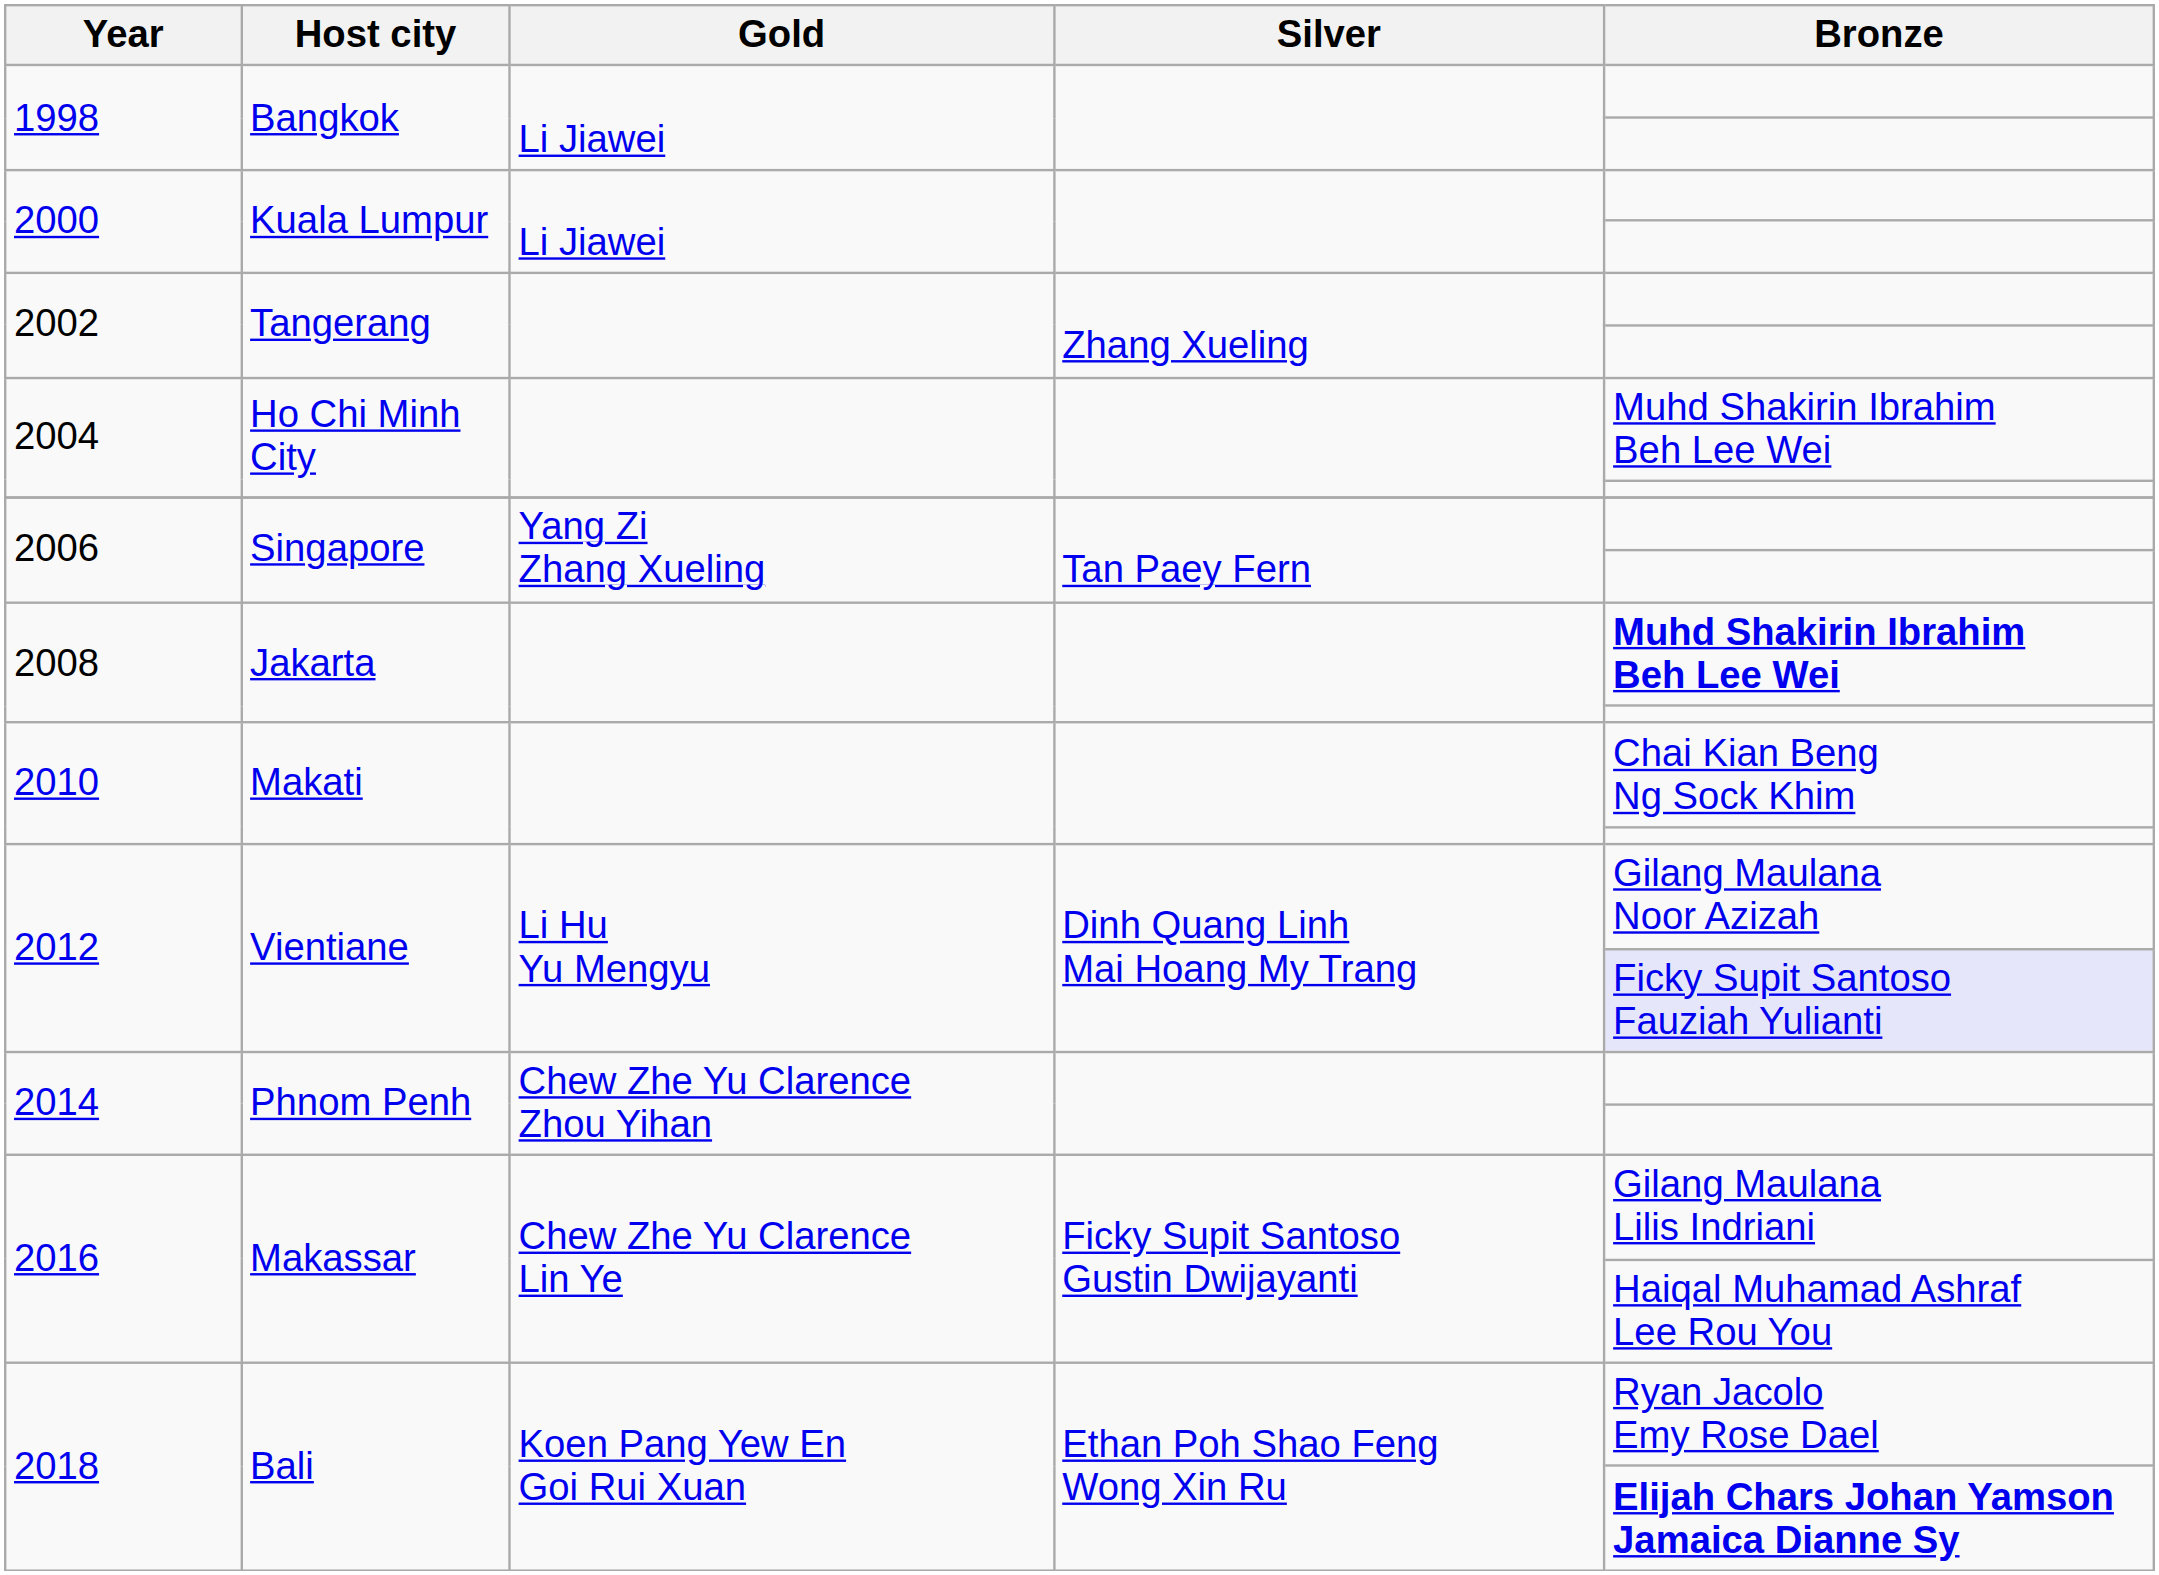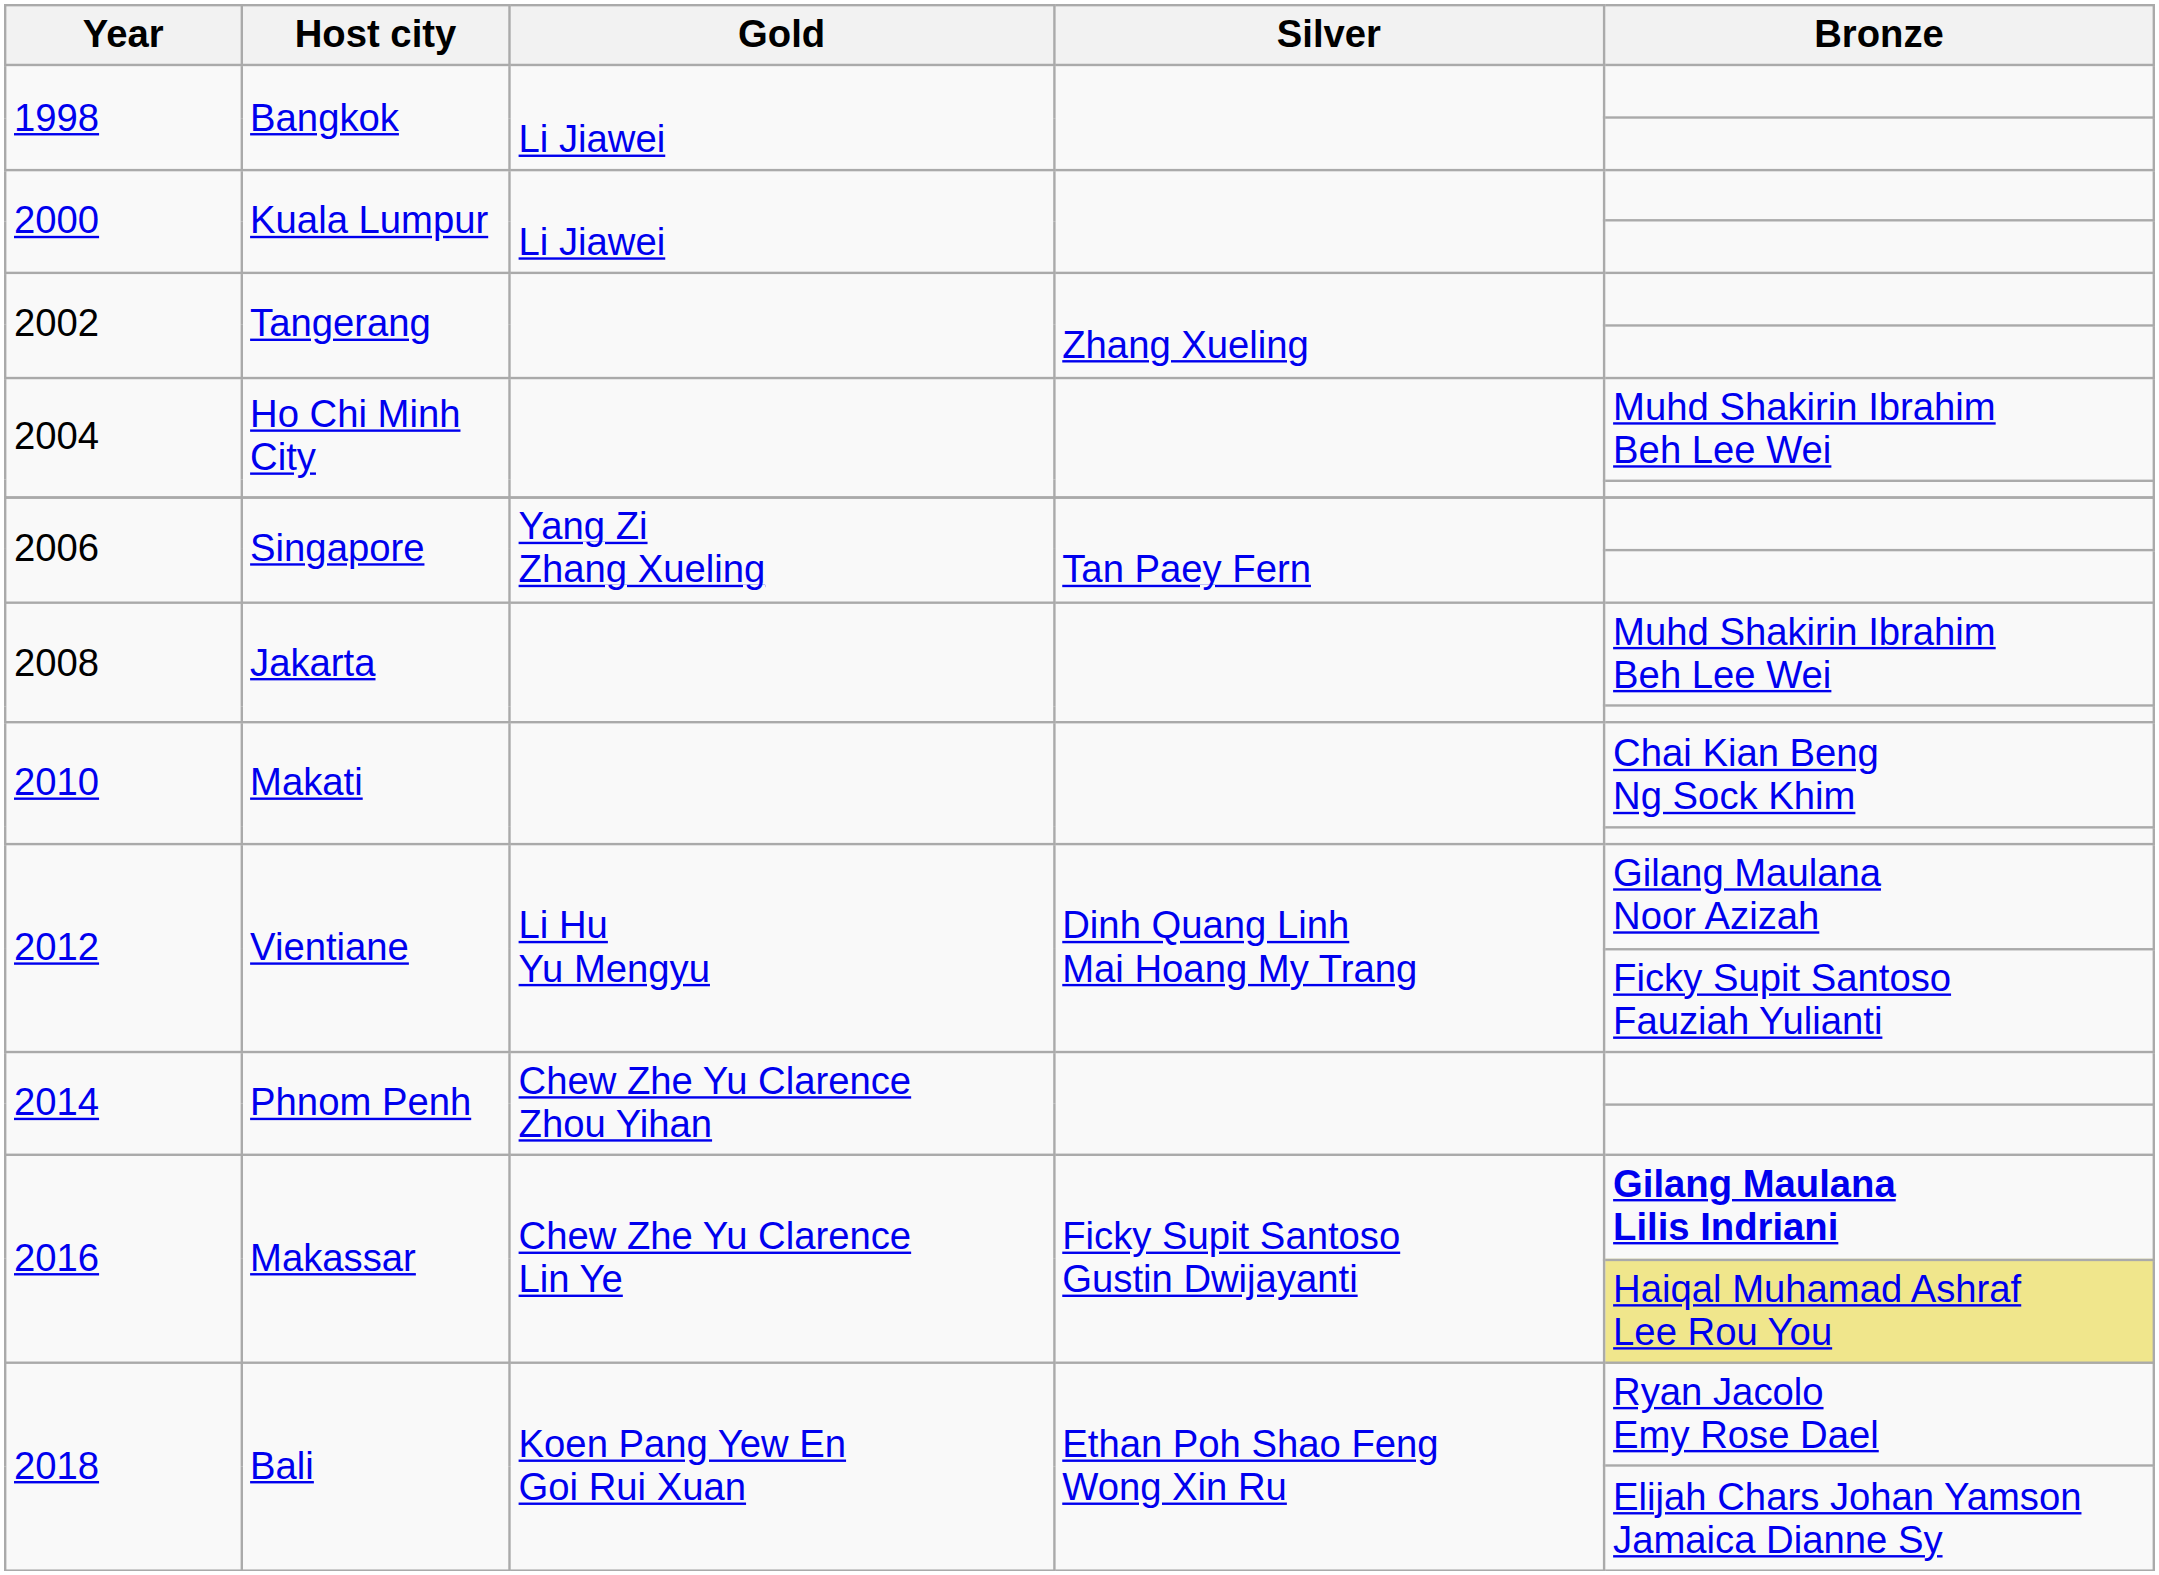row 12 | Bronze: bold -> normal
row 17 | Bronze: lavender background -> no background
row 20 | Bronze: normal -> bold
row 21 | Bronze: no background -> khaki background
row 23 | Bronze: bold -> normal
